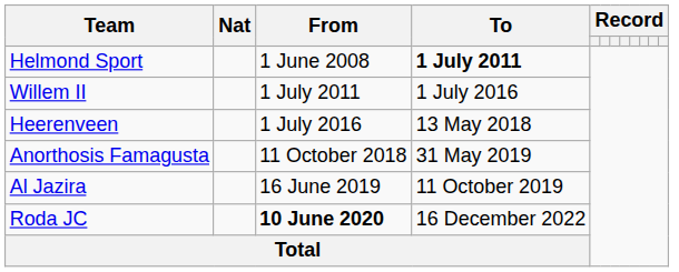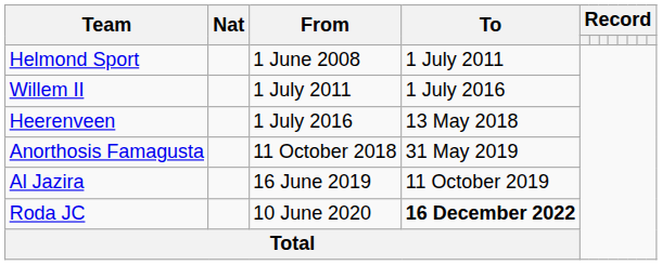Helmond Sport | To: bold -> normal
Roda JC | From: bold -> normal
Roda JC | To: normal -> bold
